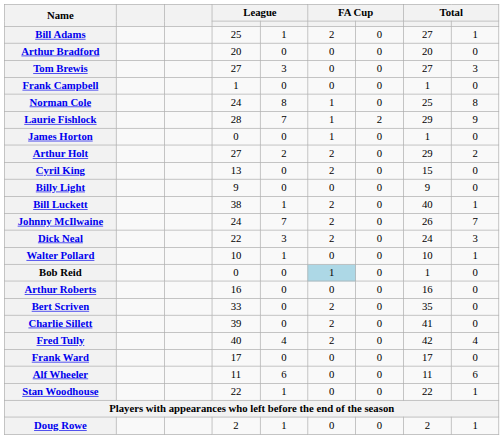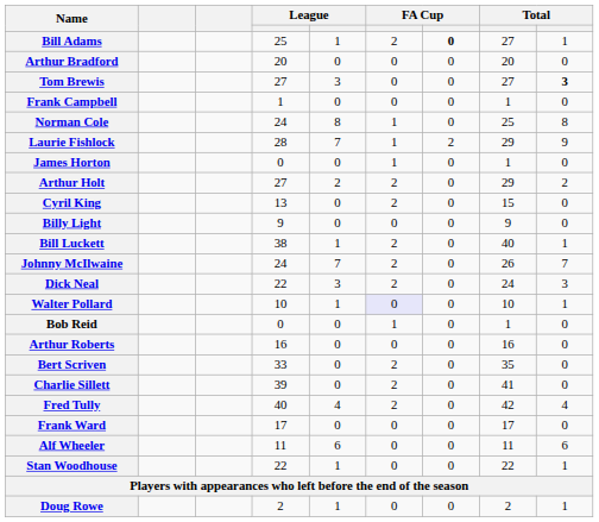Bill Adams | column 7: normal -> bold
Tom Brewis | column 9: normal -> bold
Walter Pollard | column 6: no background -> lavender background
Bob Reid | column 6: lightblue background -> no background
